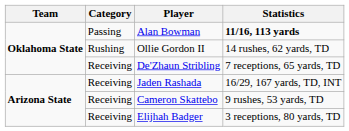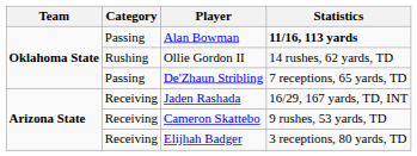De'Zhaun Stribling | Category: Receiving -> Passing
